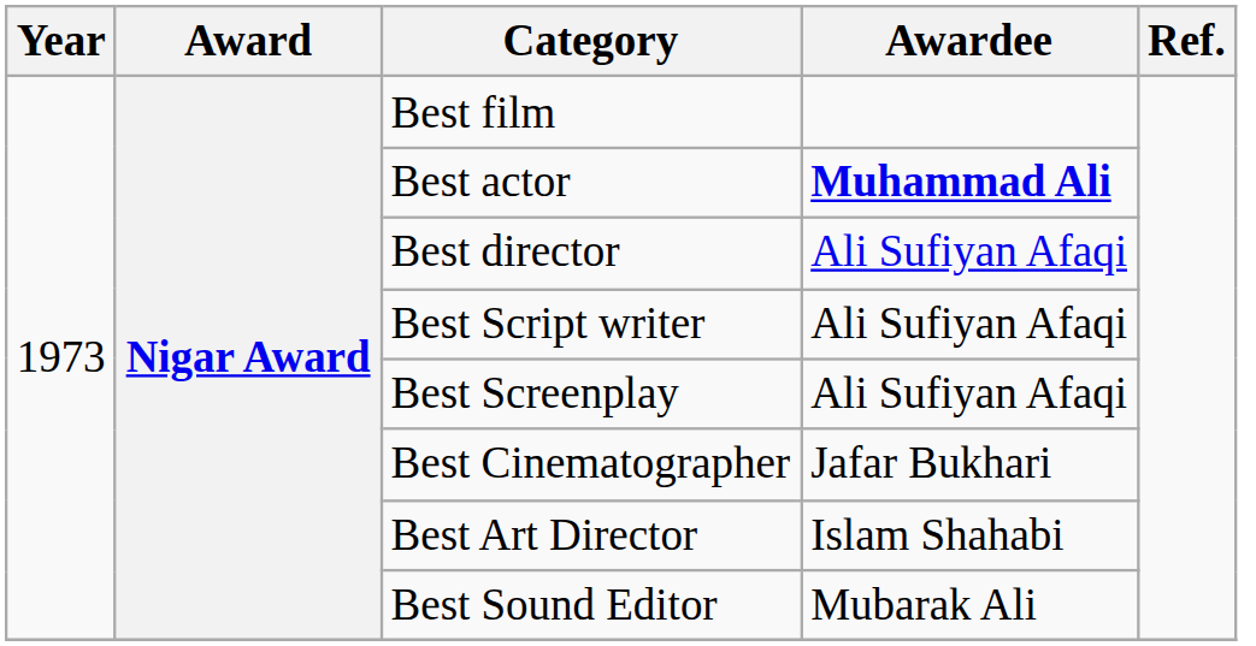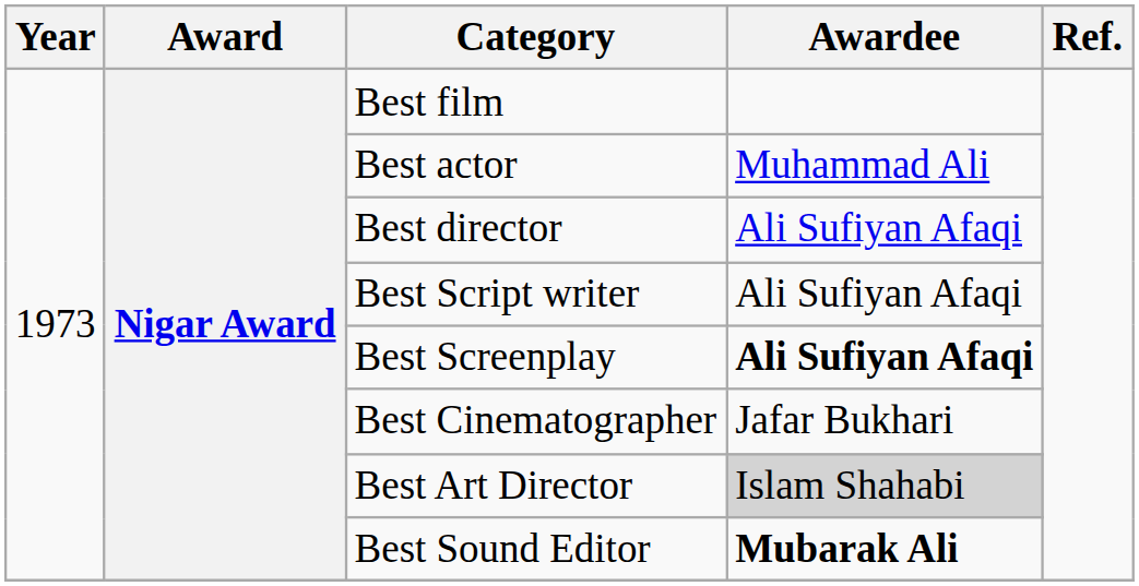Best actor | Awardee: bold -> normal
Best Screenplay | Awardee: normal -> bold
Best Art Director | Awardee: no background -> lightgrey background
Best Sound Editor | Awardee: normal -> bold
